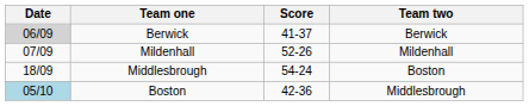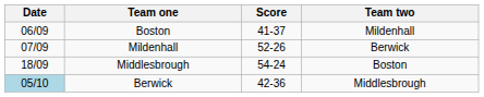row 2 | Date: lightgrey background -> no background
row 2 | Team one: Berwick -> Boston
row 2 | Team two: Berwick -> Mildenhall
row 3 | Team two: Mildenhall -> Berwick
row 5 | Team one: Boston -> Berwick
